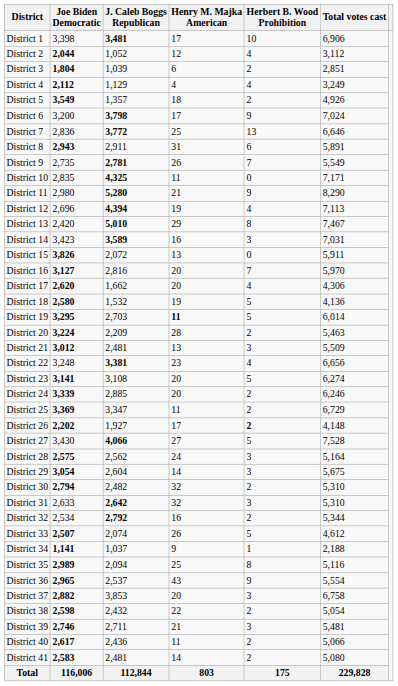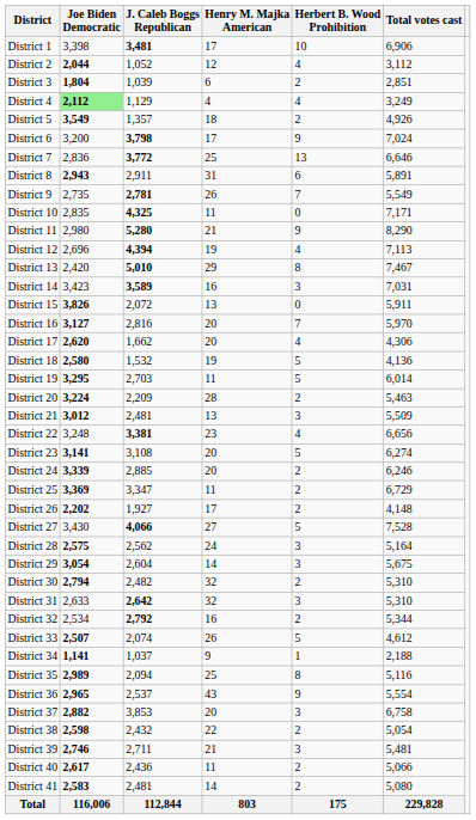District 4 | Joe Biden Democratic: no background -> lightgreen background
District 19 | Henry M. Majka American: bold -> normal
District 26 | Herbert B. Wood Prohibition: bold -> normal
